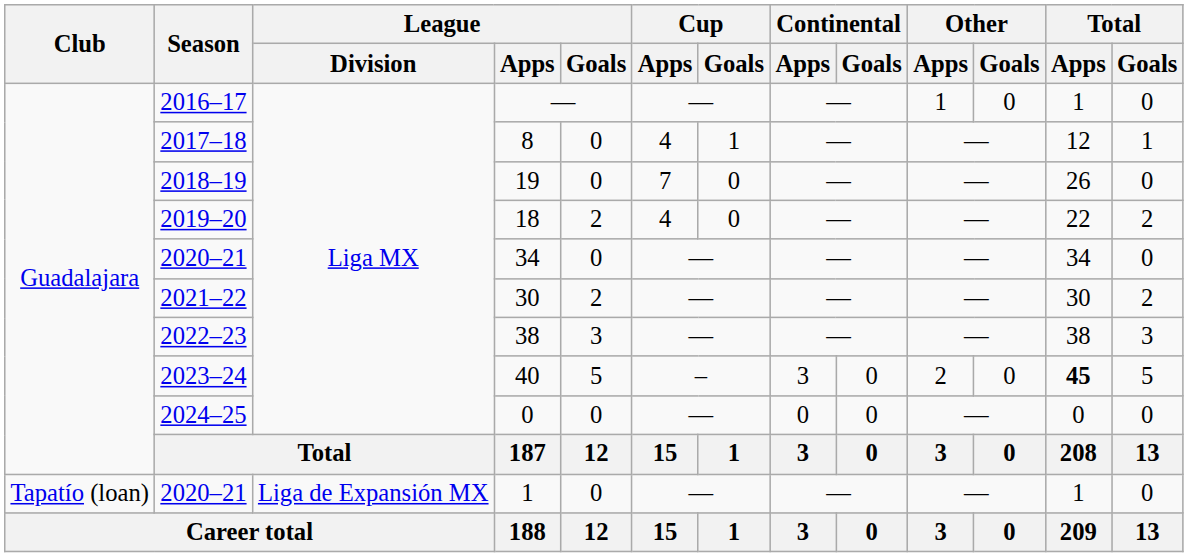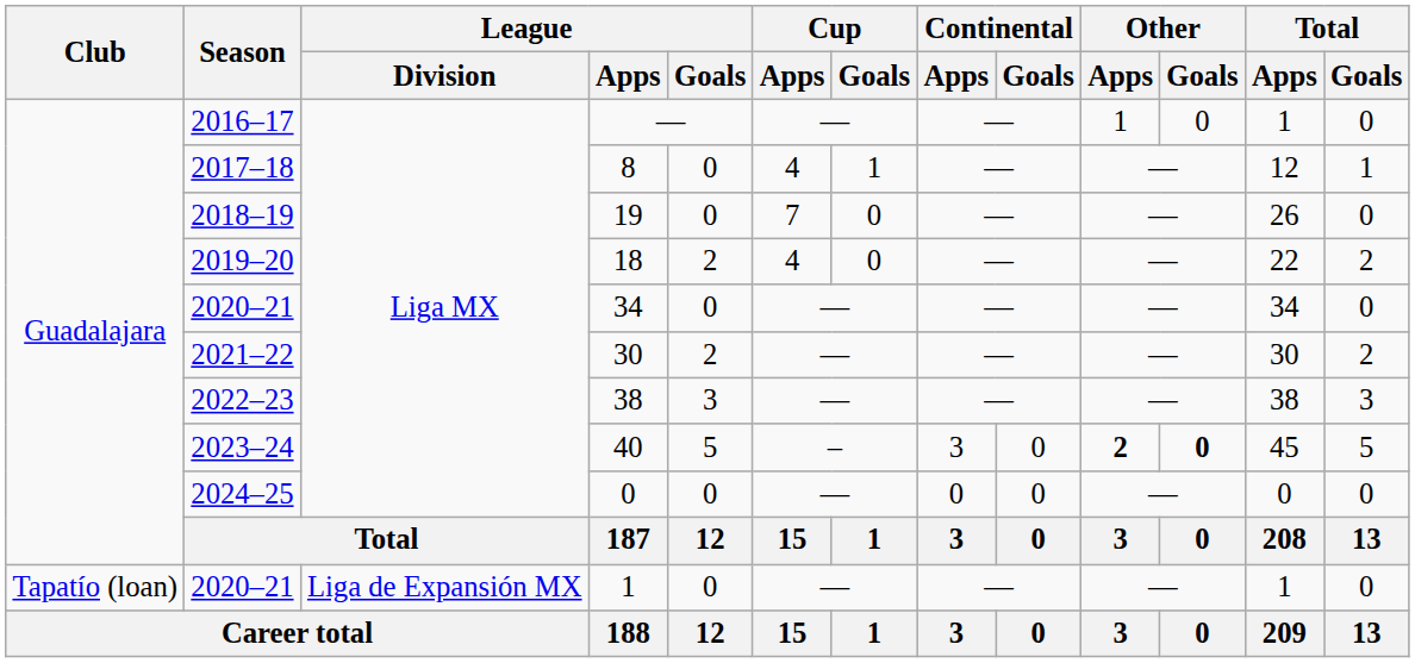40 | Other / Apps: normal -> bold
40 | Other / Goals: normal -> bold
40 | Total / Apps: bold -> normal
